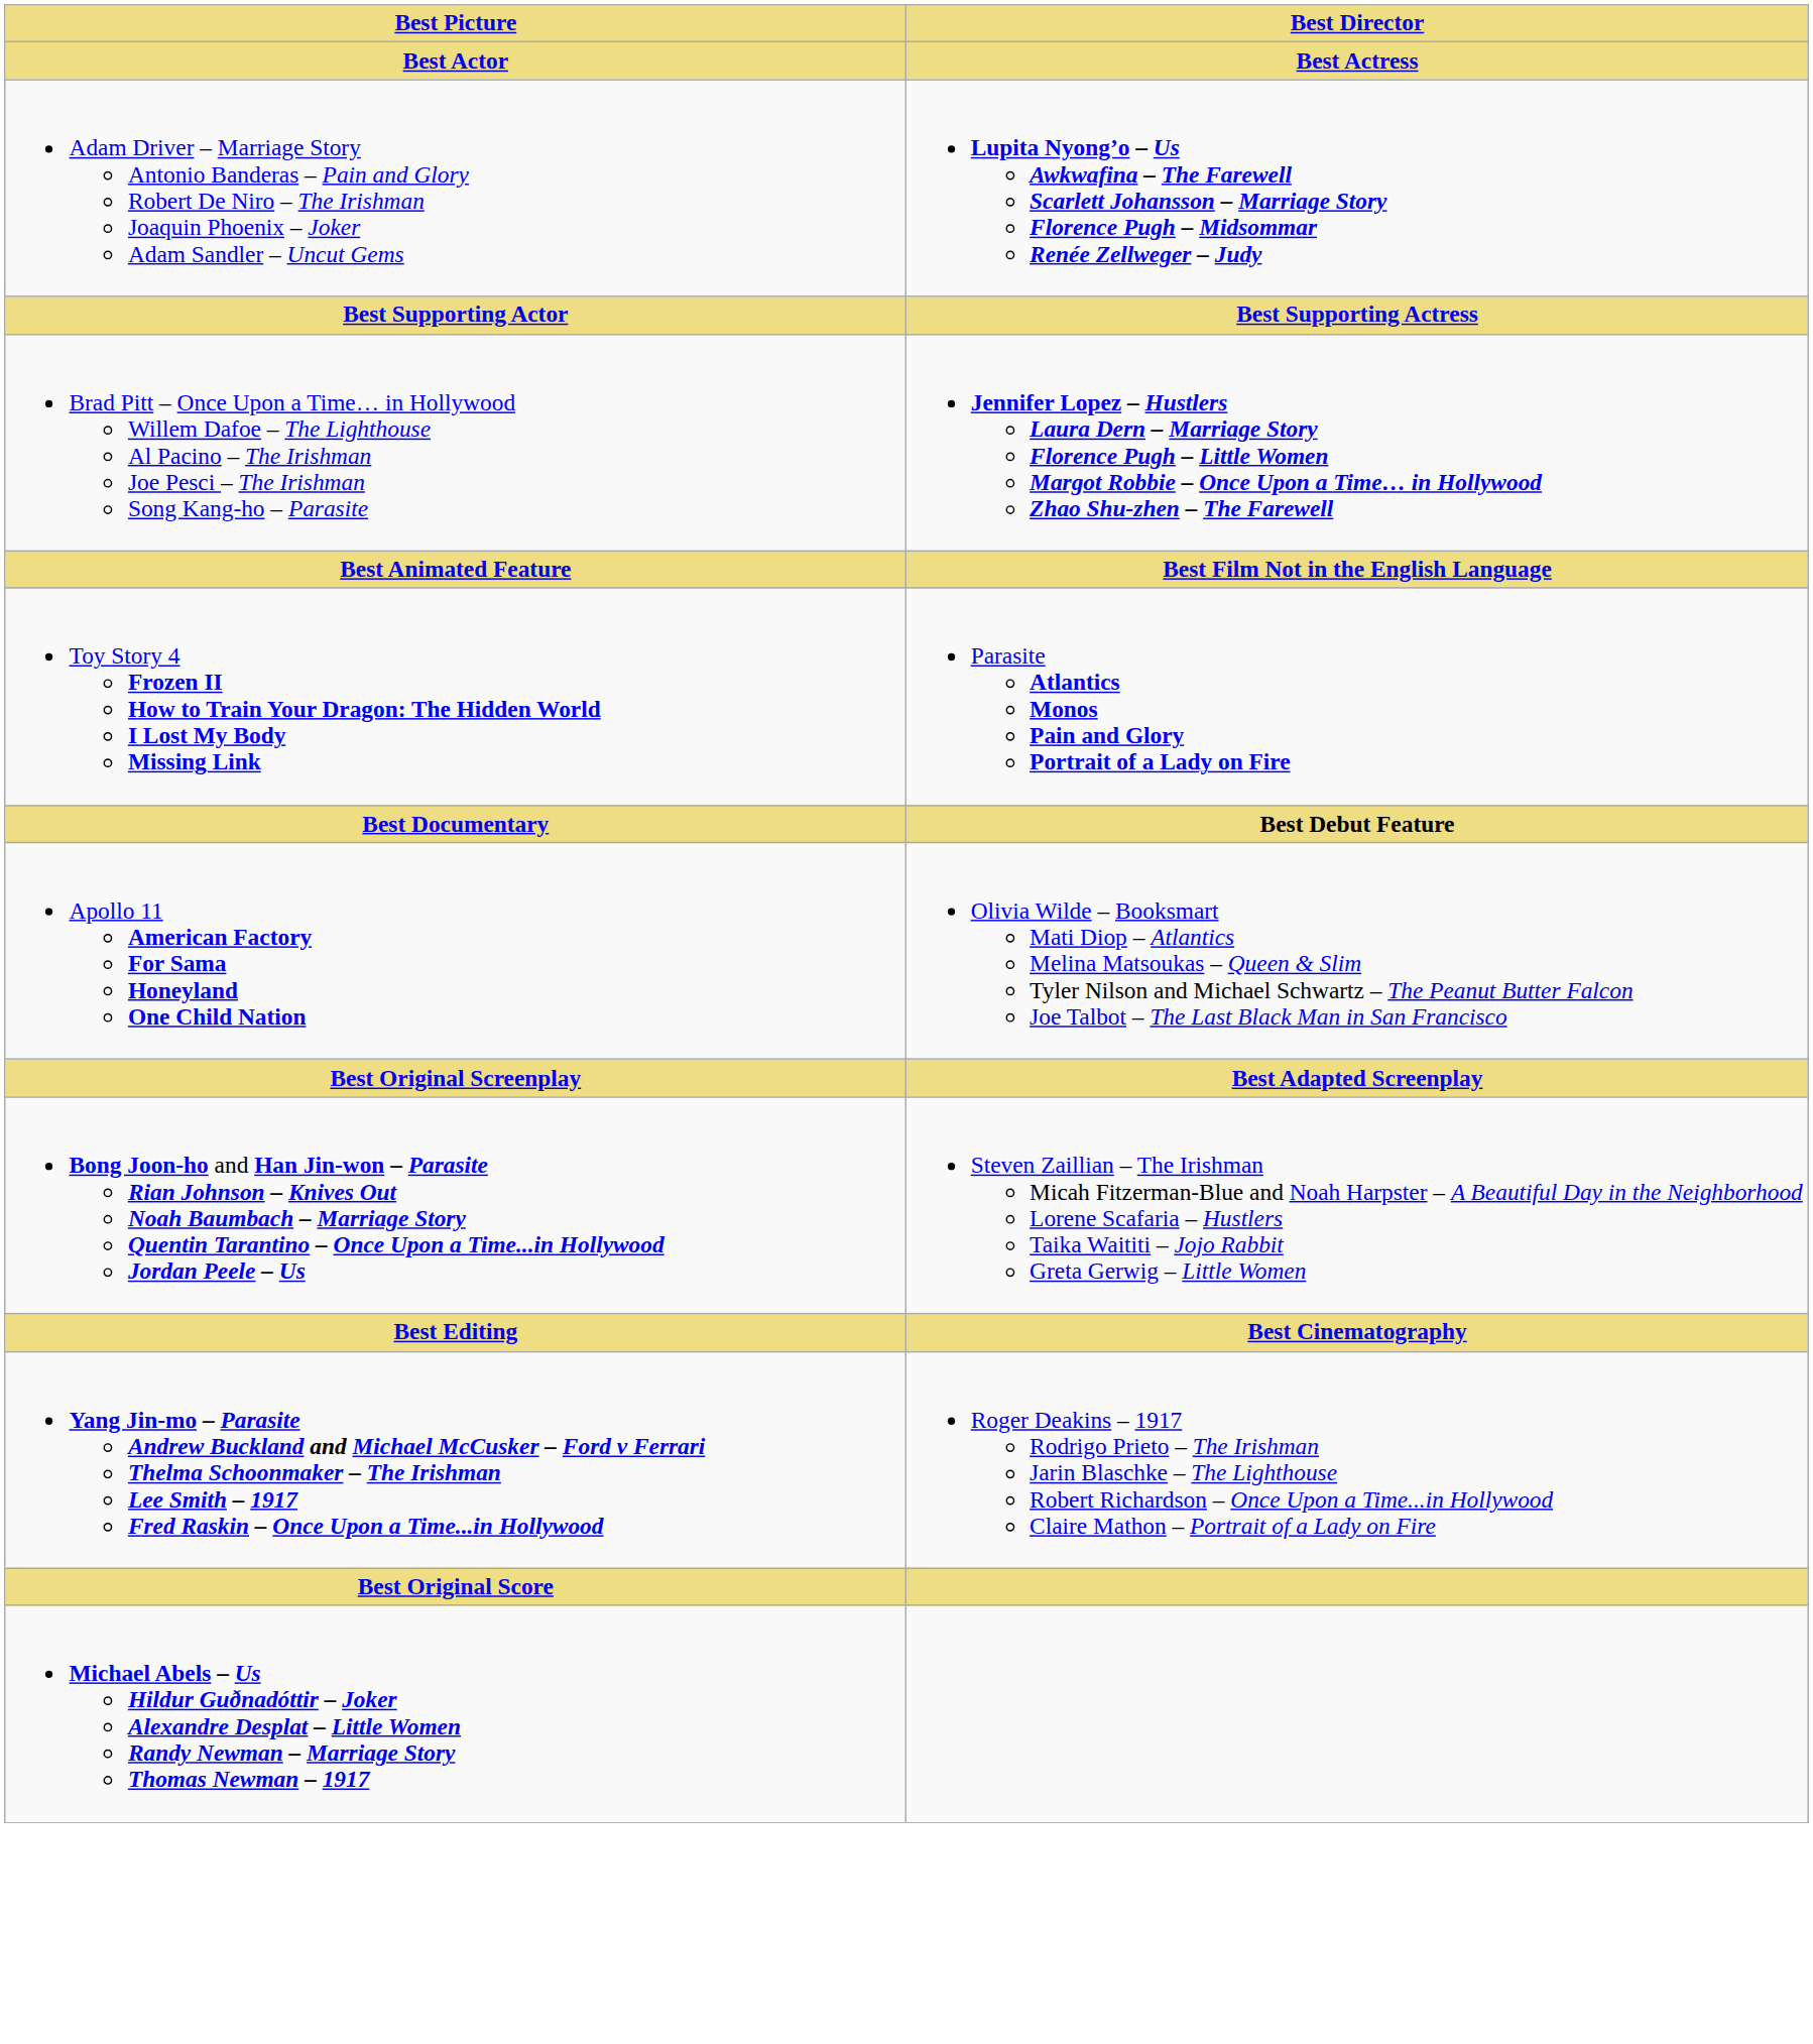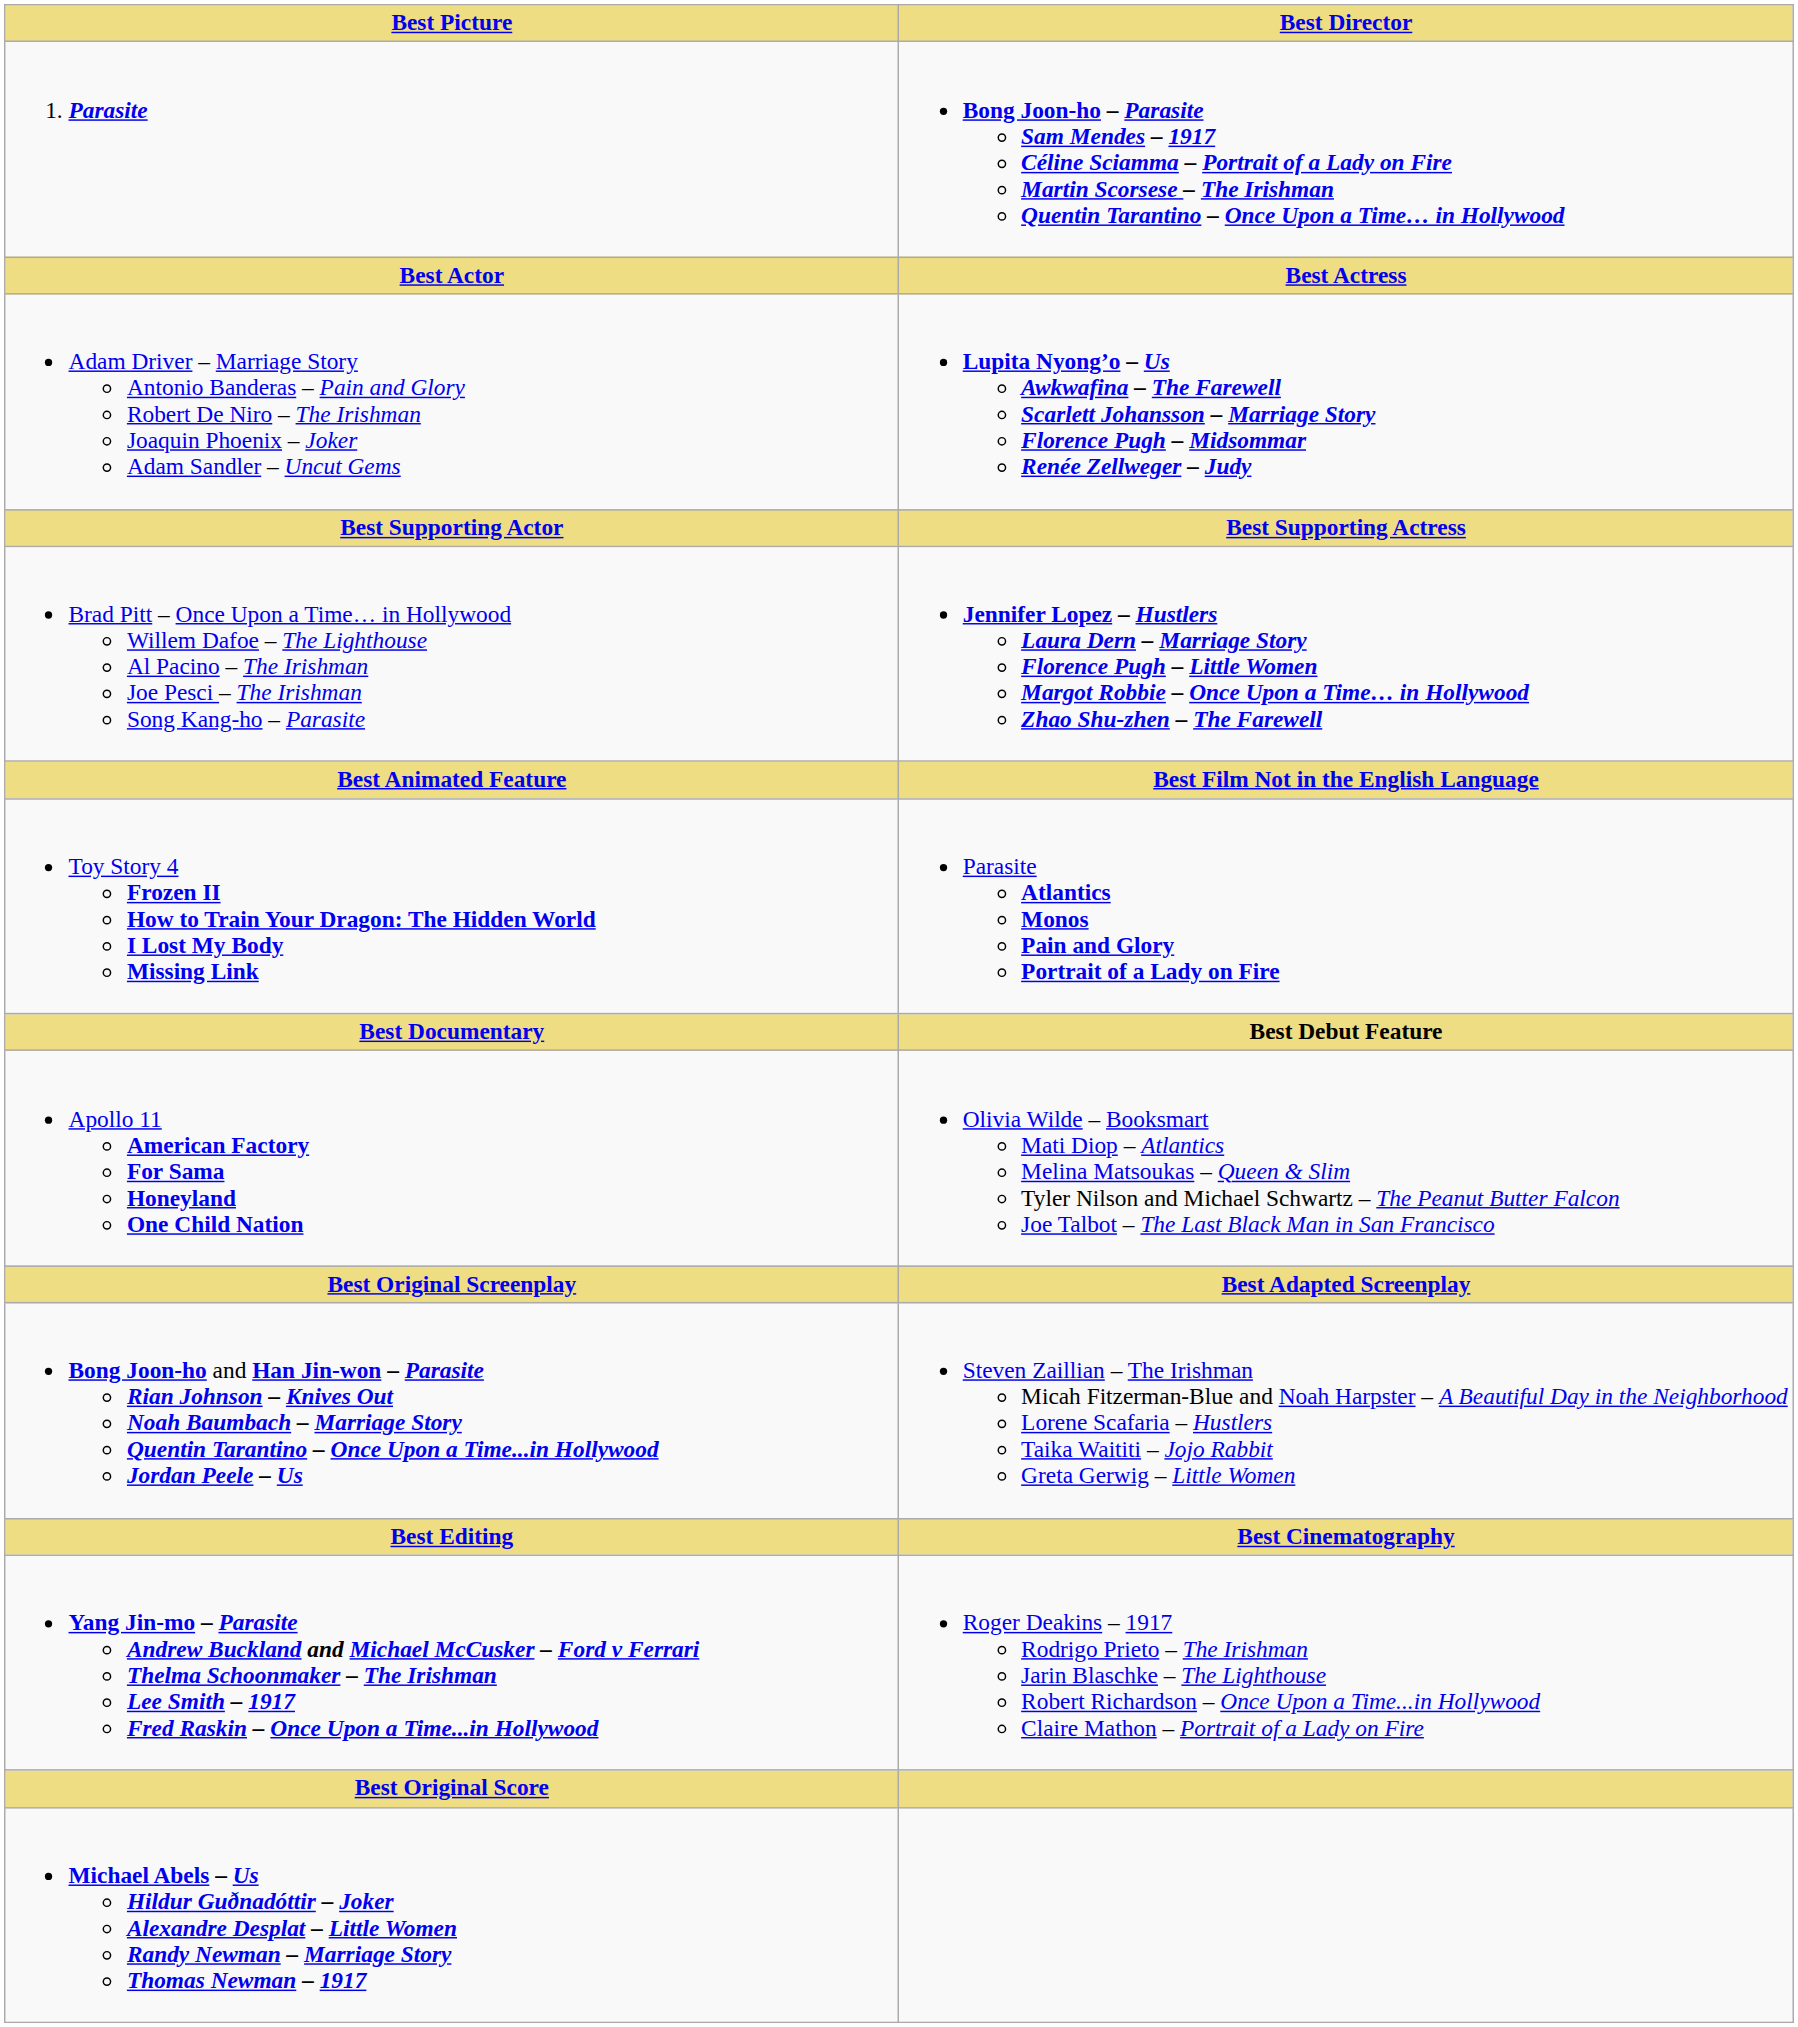+ row: Parasite | Bong Joon-ho – Parasite Sam Mendes – 1917 Céline Sciamma – Portrait of a Lady on Fire Martin Scorsese – The Irishman Quentin Tarantino – Once Upon a Time… in Hollywood
